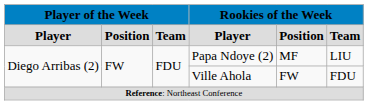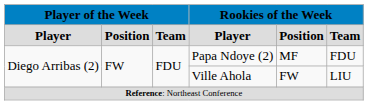Papa Ndoye (2) | Rookies of the Week / Team: LIU -> FDU
Ville Ahola | Rookies of the Week / Team: FDU -> LIU
